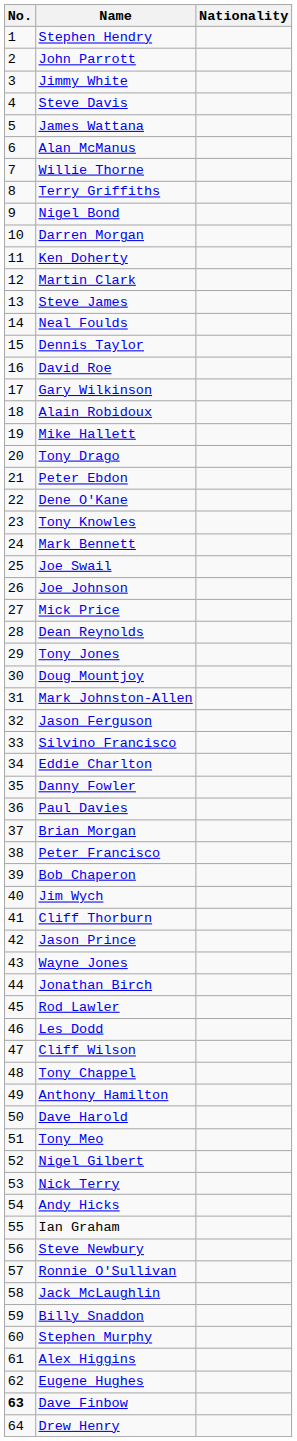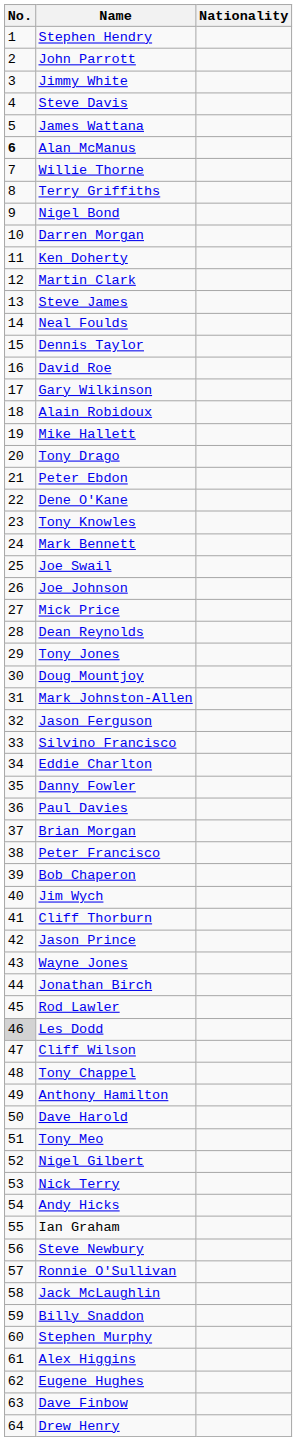Alan McManus | No.: normal -> bold
Les Dodd | No.: no background -> lightgrey background
Dave Finbow | No.: bold -> normal
